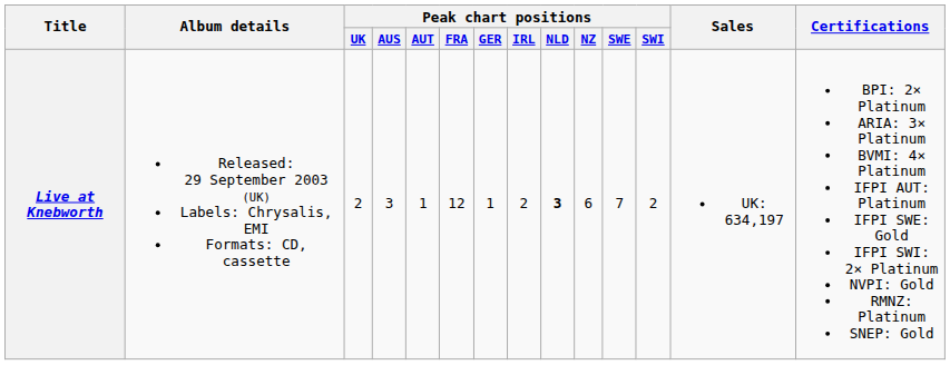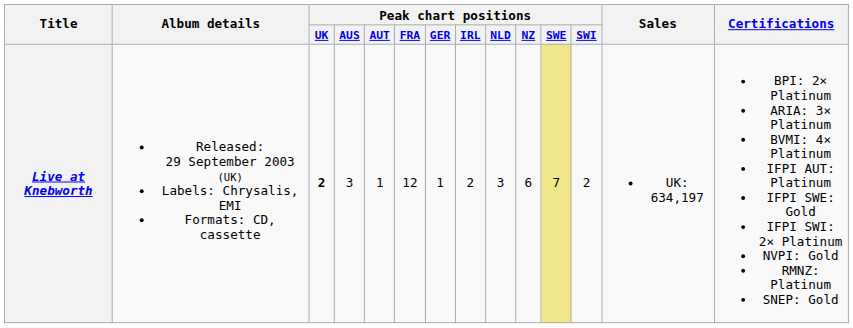Live at Knebworth | Peak chart positions / UK: normal -> bold
Live at Knebworth | Peak chart positions / NLD: bold -> normal
Live at Knebworth | Peak chart positions / SWE: no background -> khaki background
